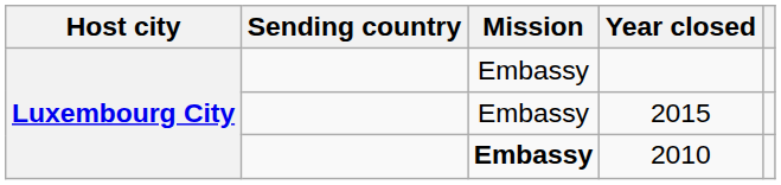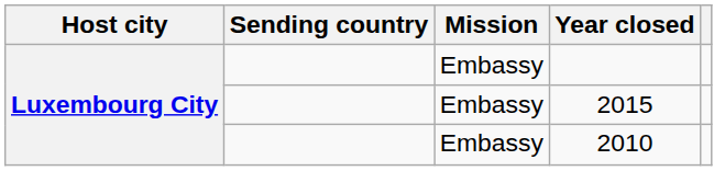2010 | Mission: bold -> normal
